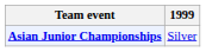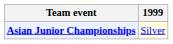Asian Junior Championships | 1999: no background -> lightyellow background
